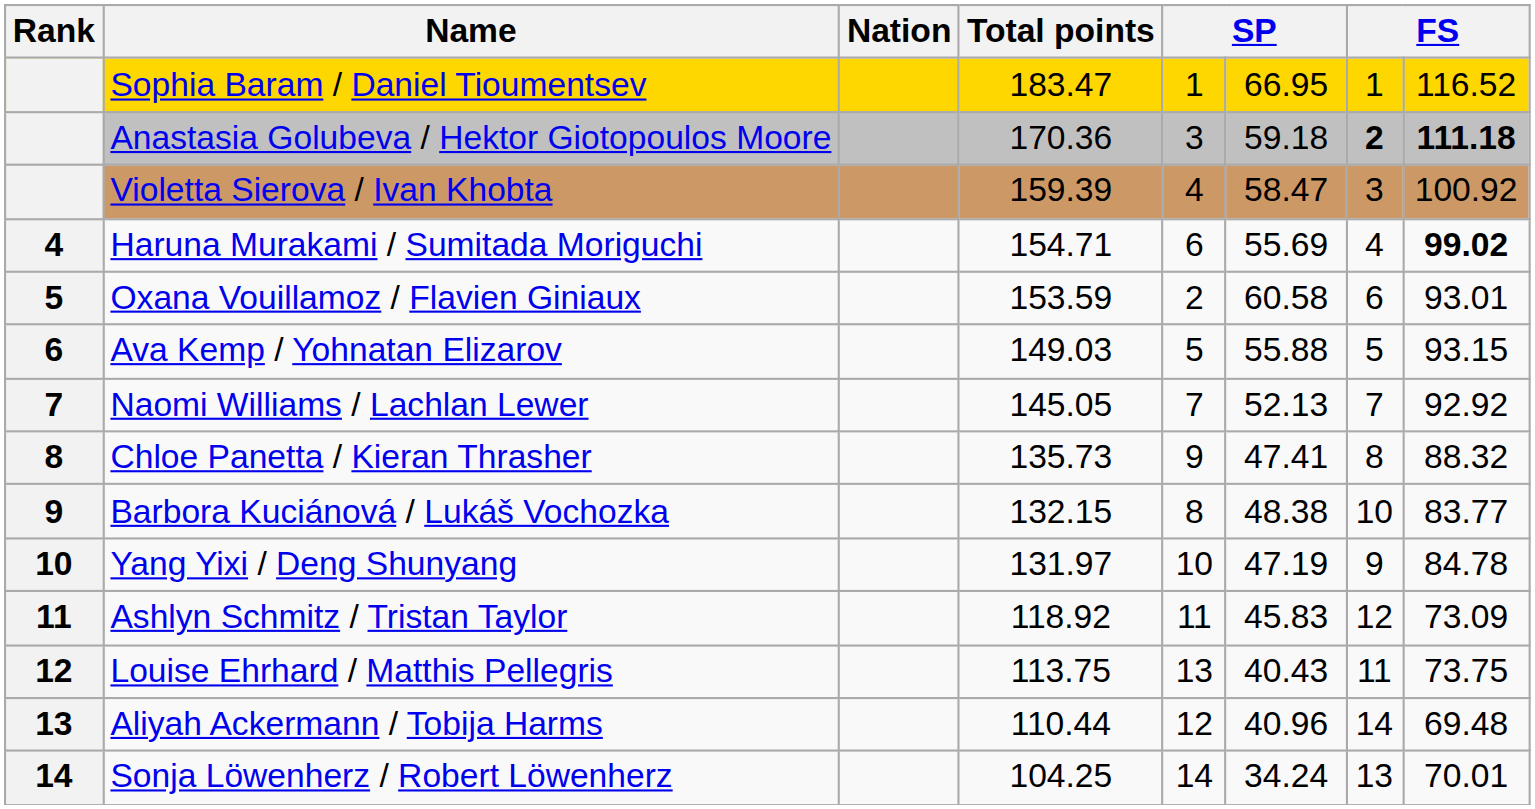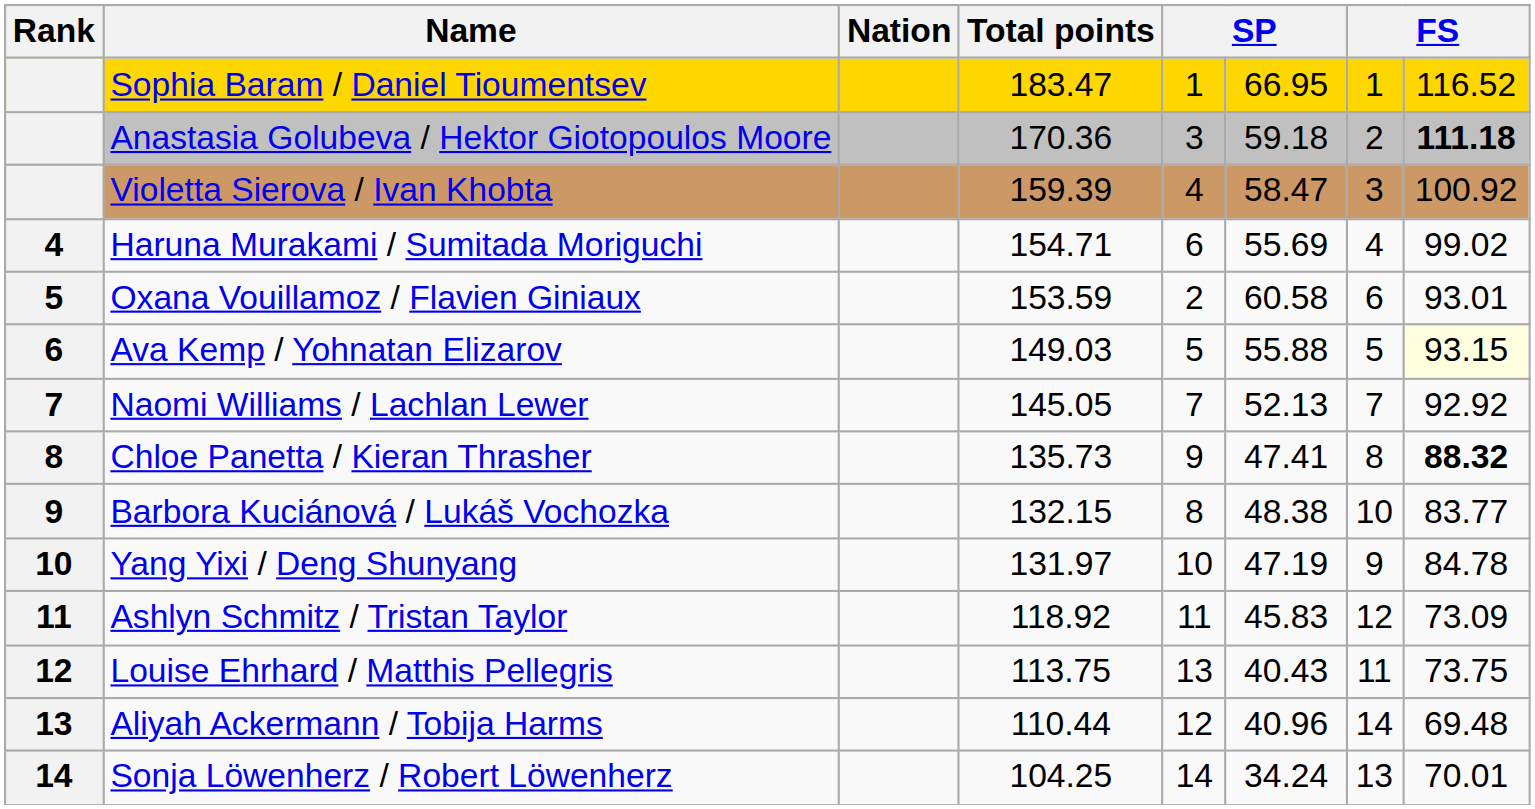Anastasia Golubeva / Hektor Giotopoulos Moore | column 7: bold -> normal
Haruna Murakami / Sumitada Moriguchi | column 8: bold -> normal
Ava Kemp / Yohnatan Elizarov | column 8: no background -> lightyellow background
Chloe Panetta / Kieran Thrasher | column 8: normal -> bold
